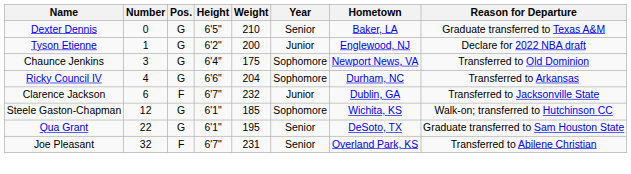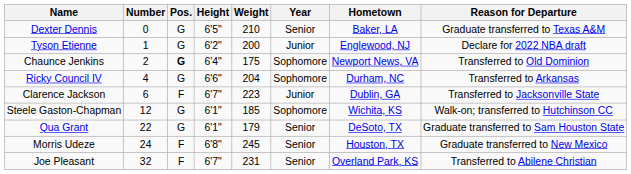Chaunce Jenkins | Number: 3 -> 2
Chaunce Jenkins | Pos.: normal -> bold
Clarence Jackson | Weight: 232 -> 223
Qua Grant | Weight: 195 -> 179
+ row: Morris Udeze | 24 | F | 6'8" | 245 | Senior | Houston, TX | Graduate transferred to New Mexico
